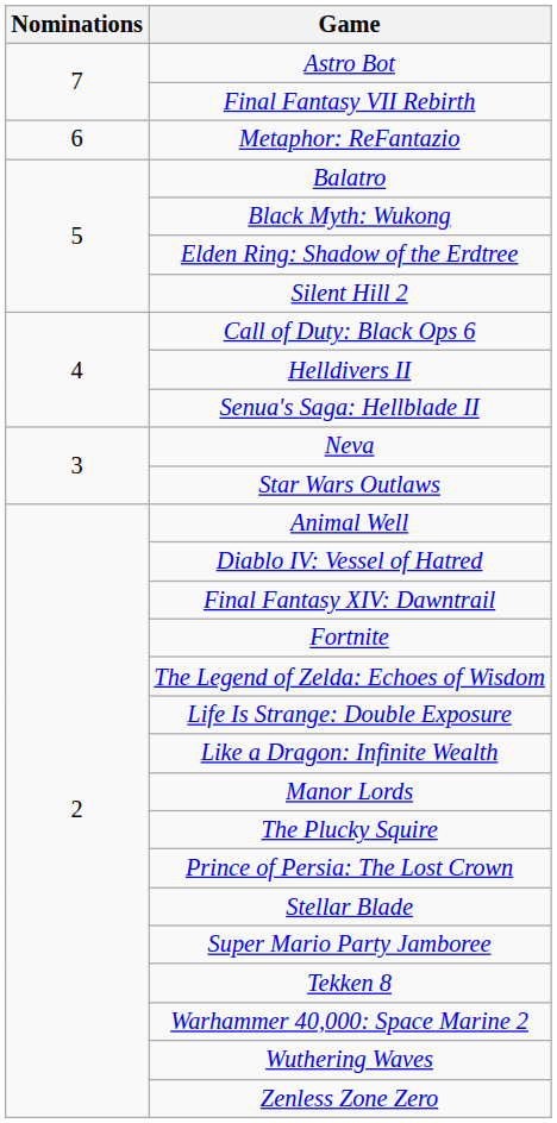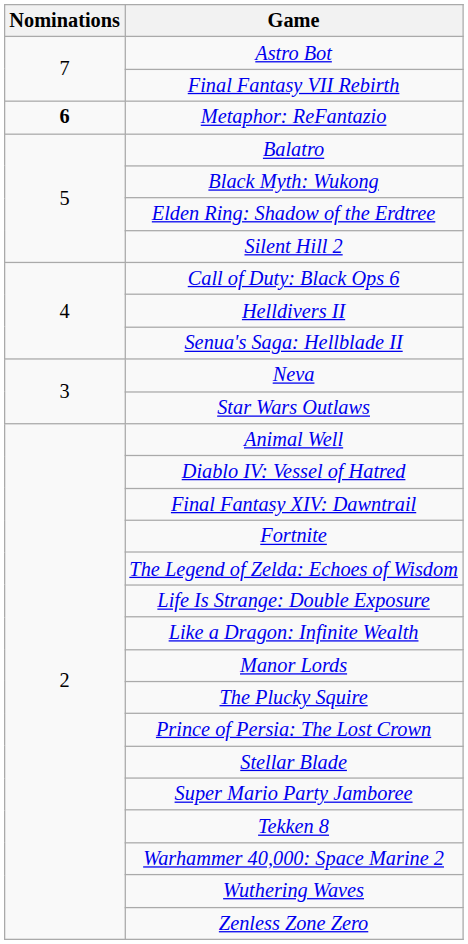Metaphor: ReFantazio | Nominations: normal -> bold
